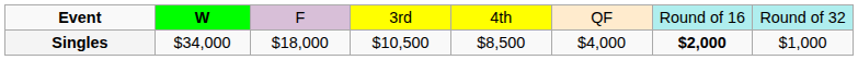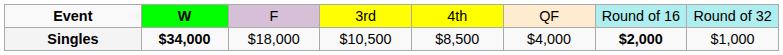Singles | column 2: normal -> bold
